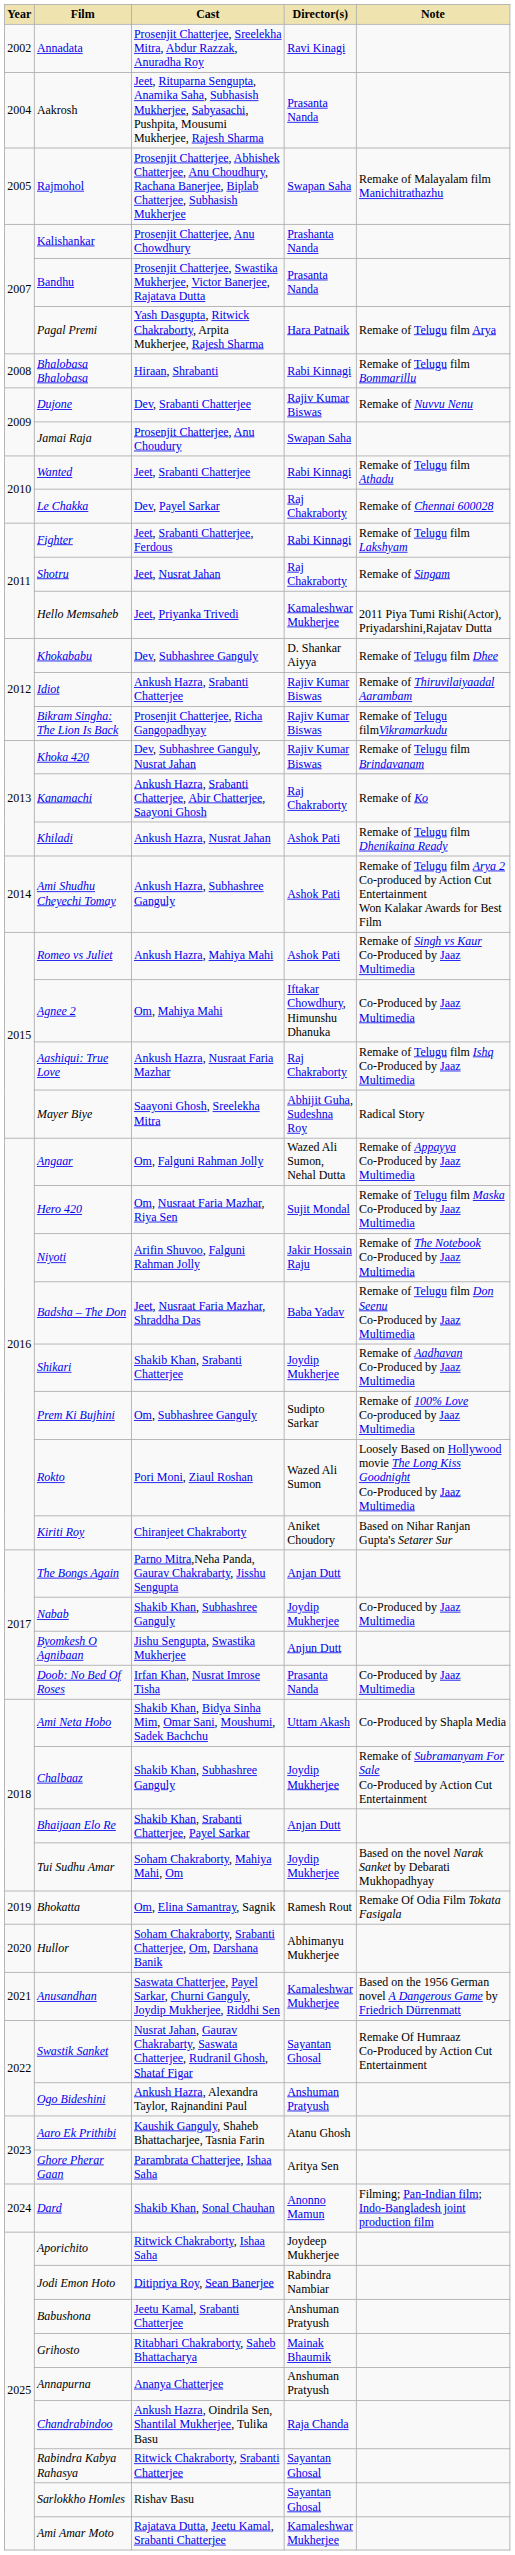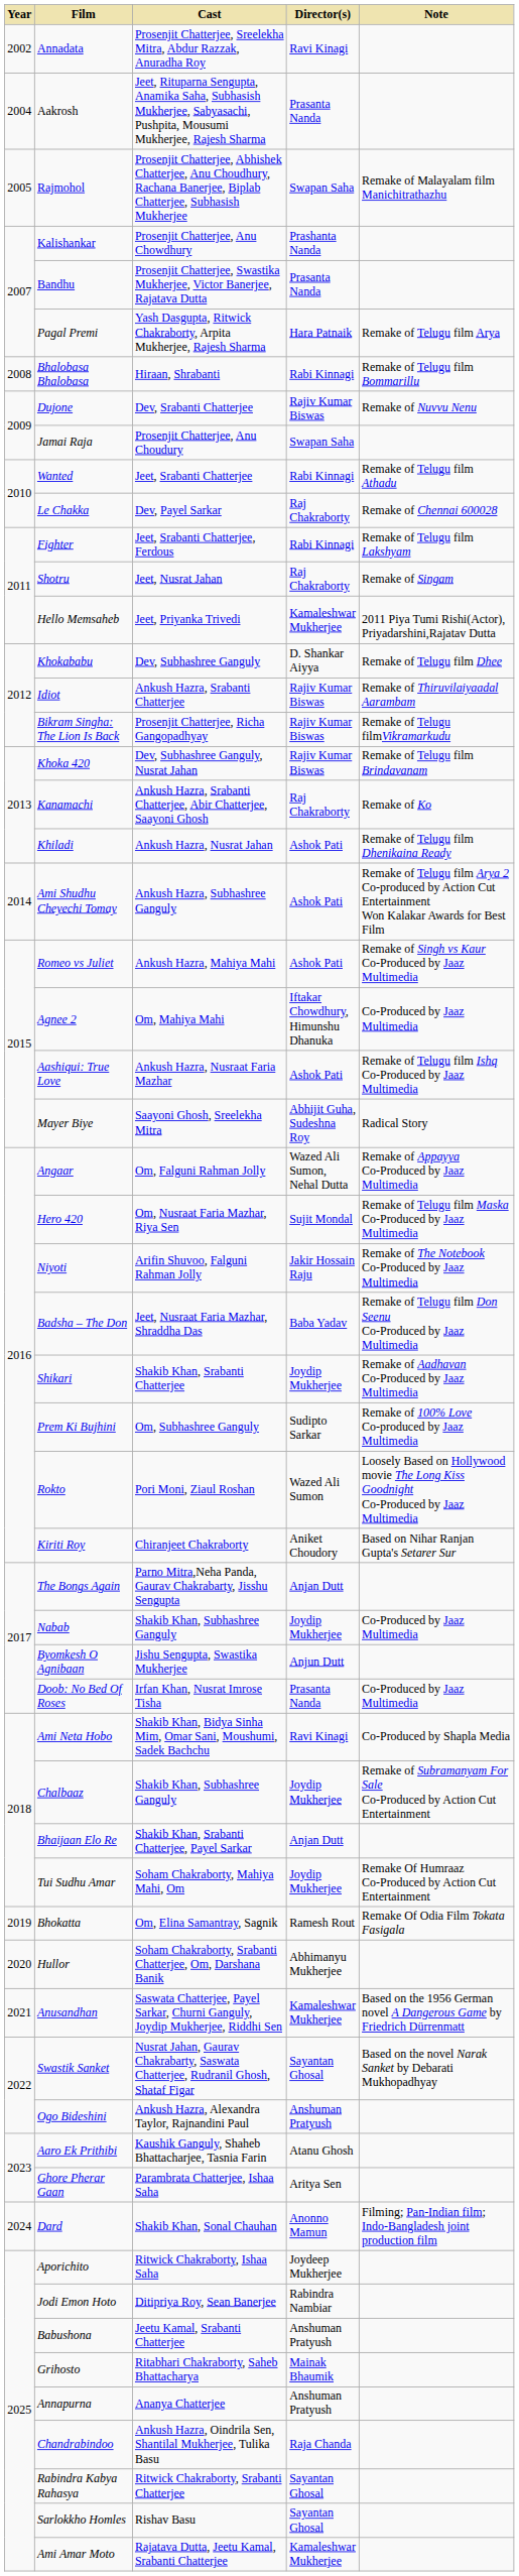Aashiqui: True Love | Director(s): Raj Chakraborty -> Ashok Pati
Ami Neta Hobo | Director(s): Uttam Akash -> Ravi Kinagi
Tui Sudhu Amar | Note: Based on the novel Narak Sanket by Debarati Mukhopadhyay -> Remake Of Humraaz Co-Produced by Action Cut Entertainment
Swastik Sanket | Note: Remake Of Humraaz Co-Produced by Action Cut Entertainment -> Based on the novel Narak Sanket by Debarati Mukhopadhyay
